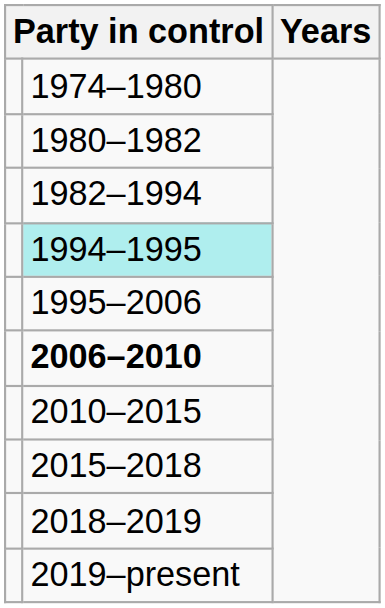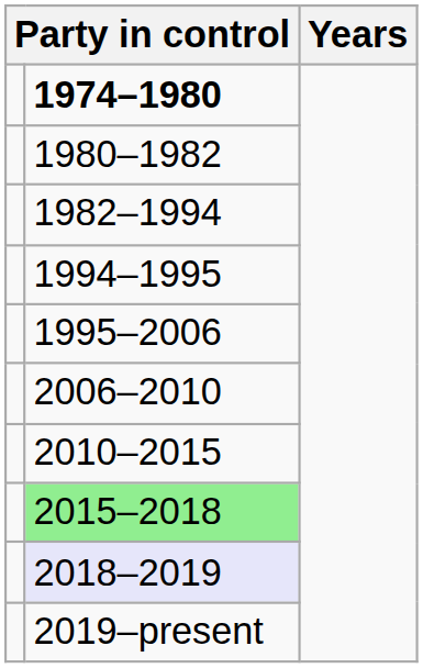1974–1980 | column 2: normal -> bold
1994–1995 | column 2: paleturquoise background -> no background
2006–2010 | column 2: bold -> normal
2015–2018 | column 2: no background -> lightgreen background
2018–2019 | column 2: no background -> lavender background
